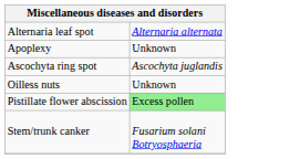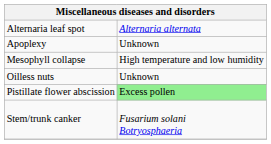- row: Ascochyta ring spot | Ascochyta juglandis
+ row: Mesophyll collapse | High temperature and low humidity
